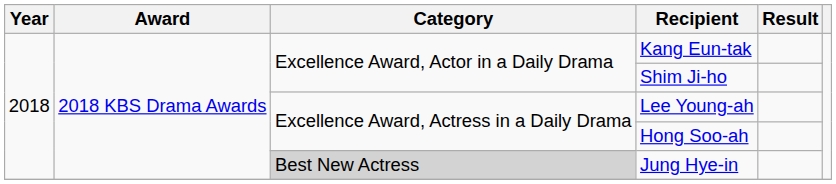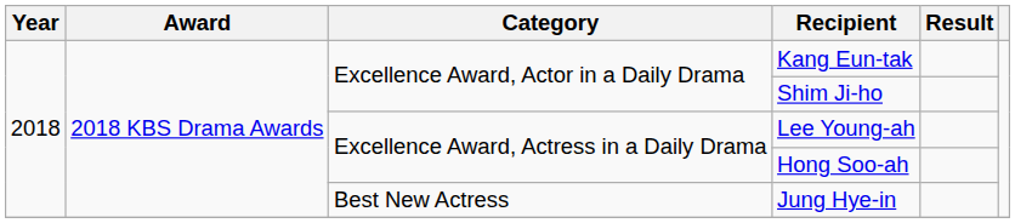Jung Hye-in | Category: lightgrey background -> no background
